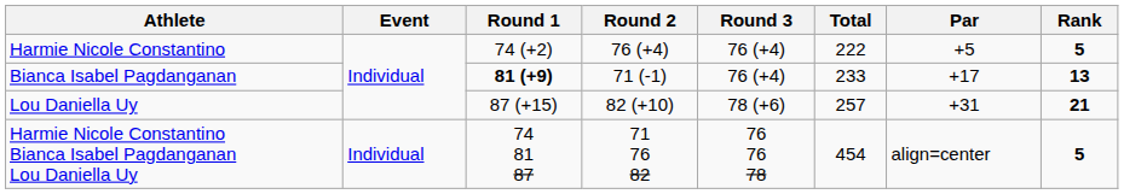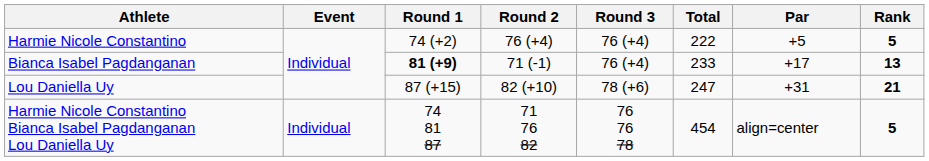Lou Daniella Uy | Total: 257 -> 247
